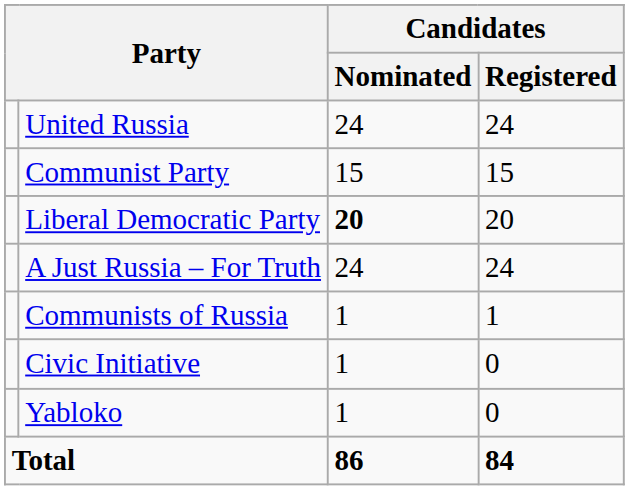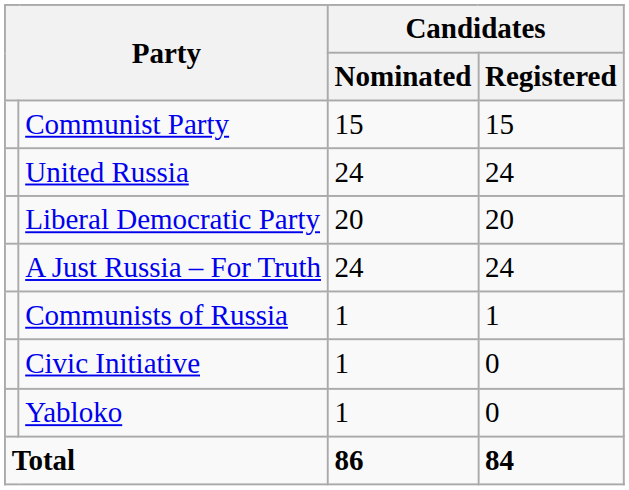rows swapped: United Russia <-> Communist Party
Liberal Democratic Party | Candidates / Nominated: bold -> normal
